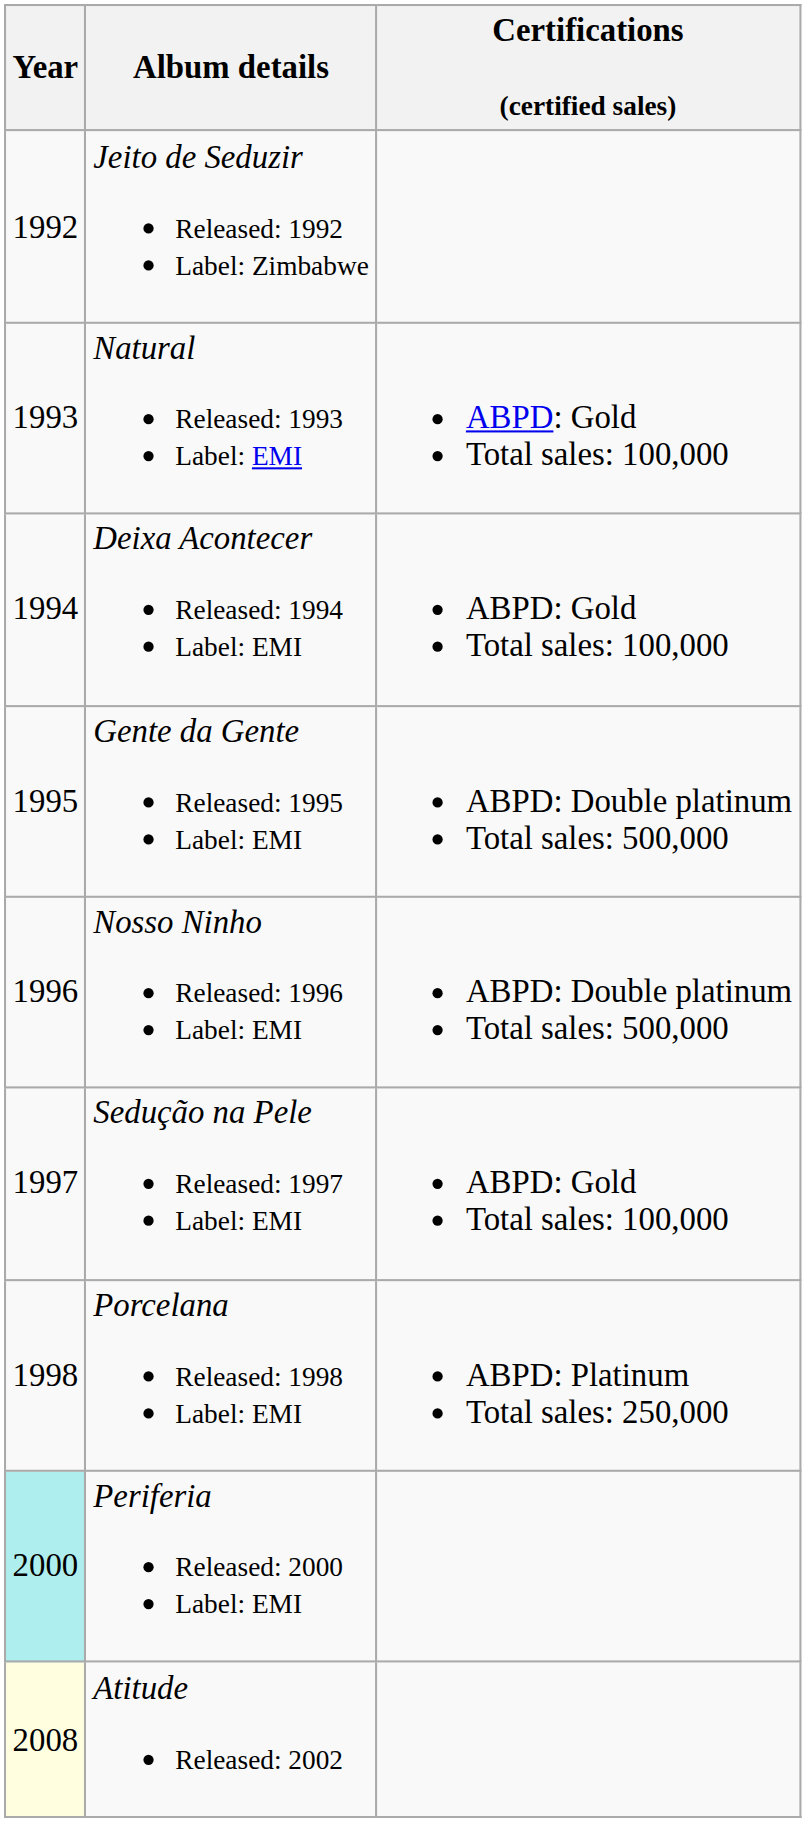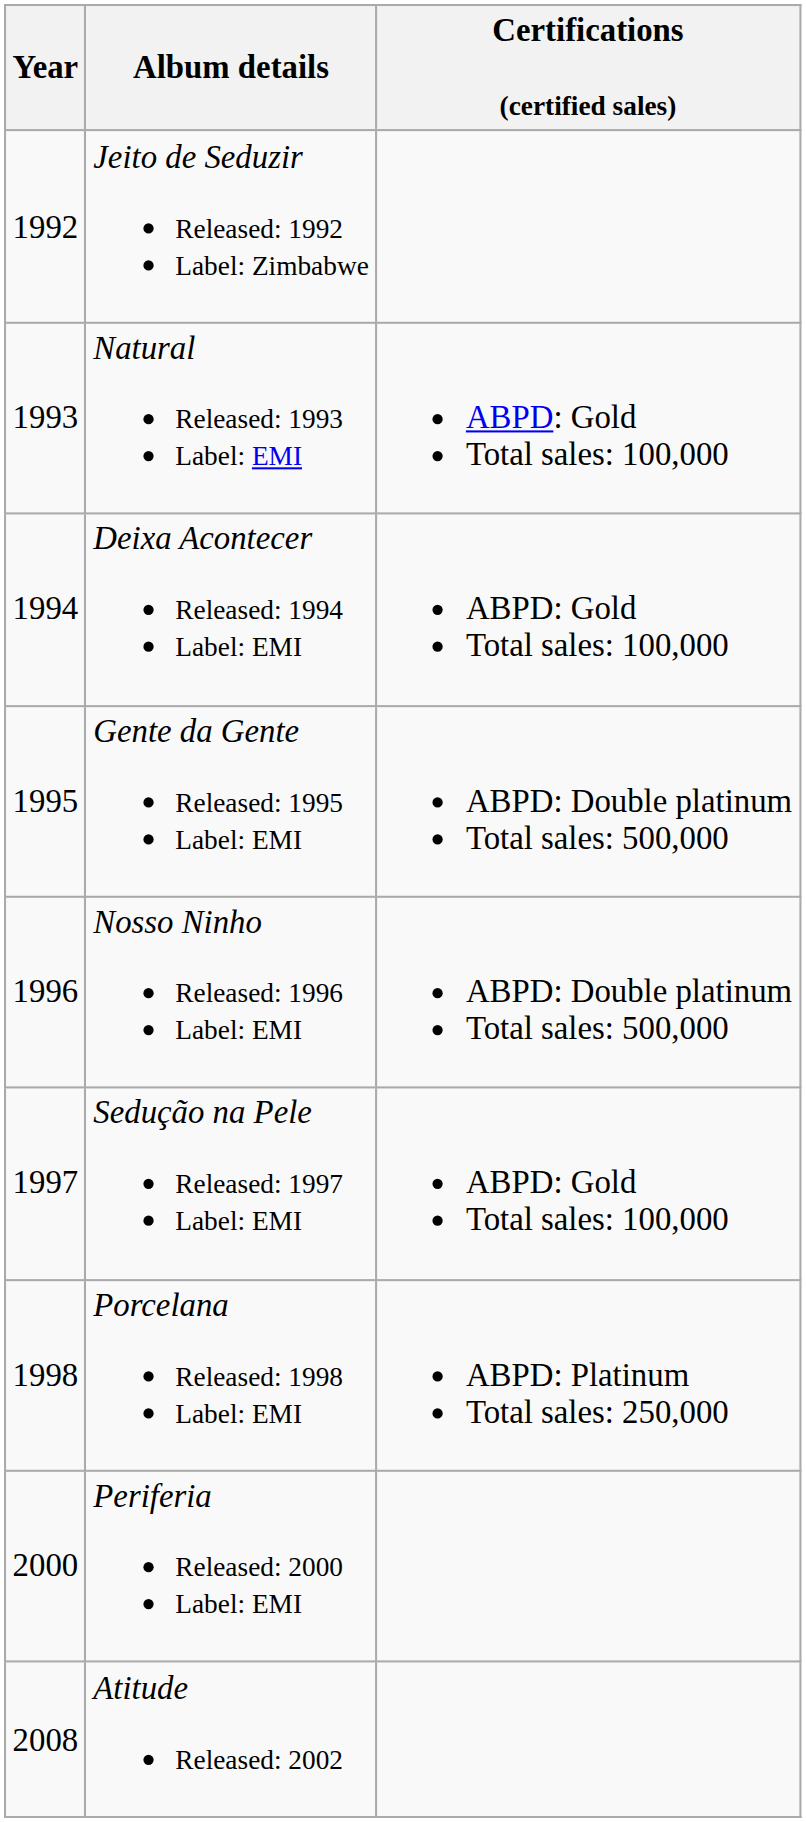Periferia Released: 2000 Label: EMI | Year: paleturquoise background -> no background
Atitude Released: 2002 | Year: lightyellow background -> no background
